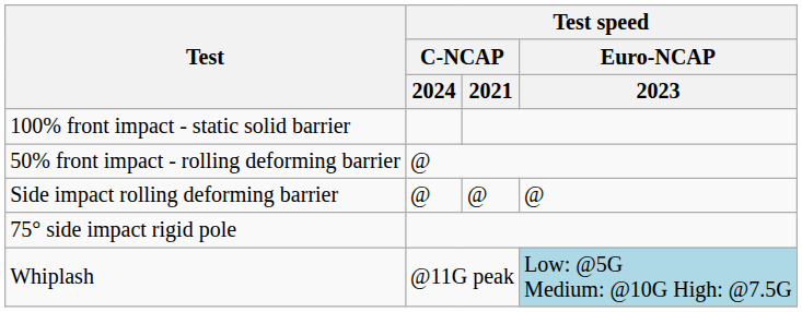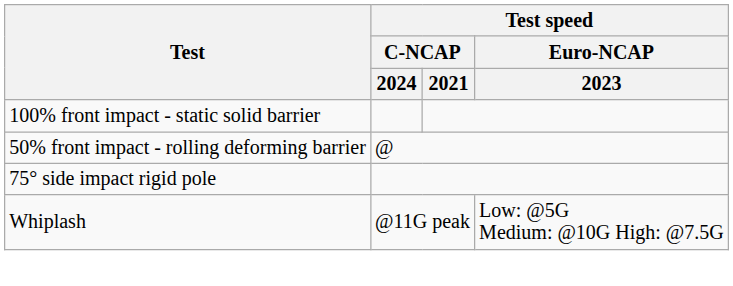- row: Side impact rolling deforming barrier | @ | @ | @
Whiplash | Test speed / Euro-NCAP / 2023: lightblue background -> no background
